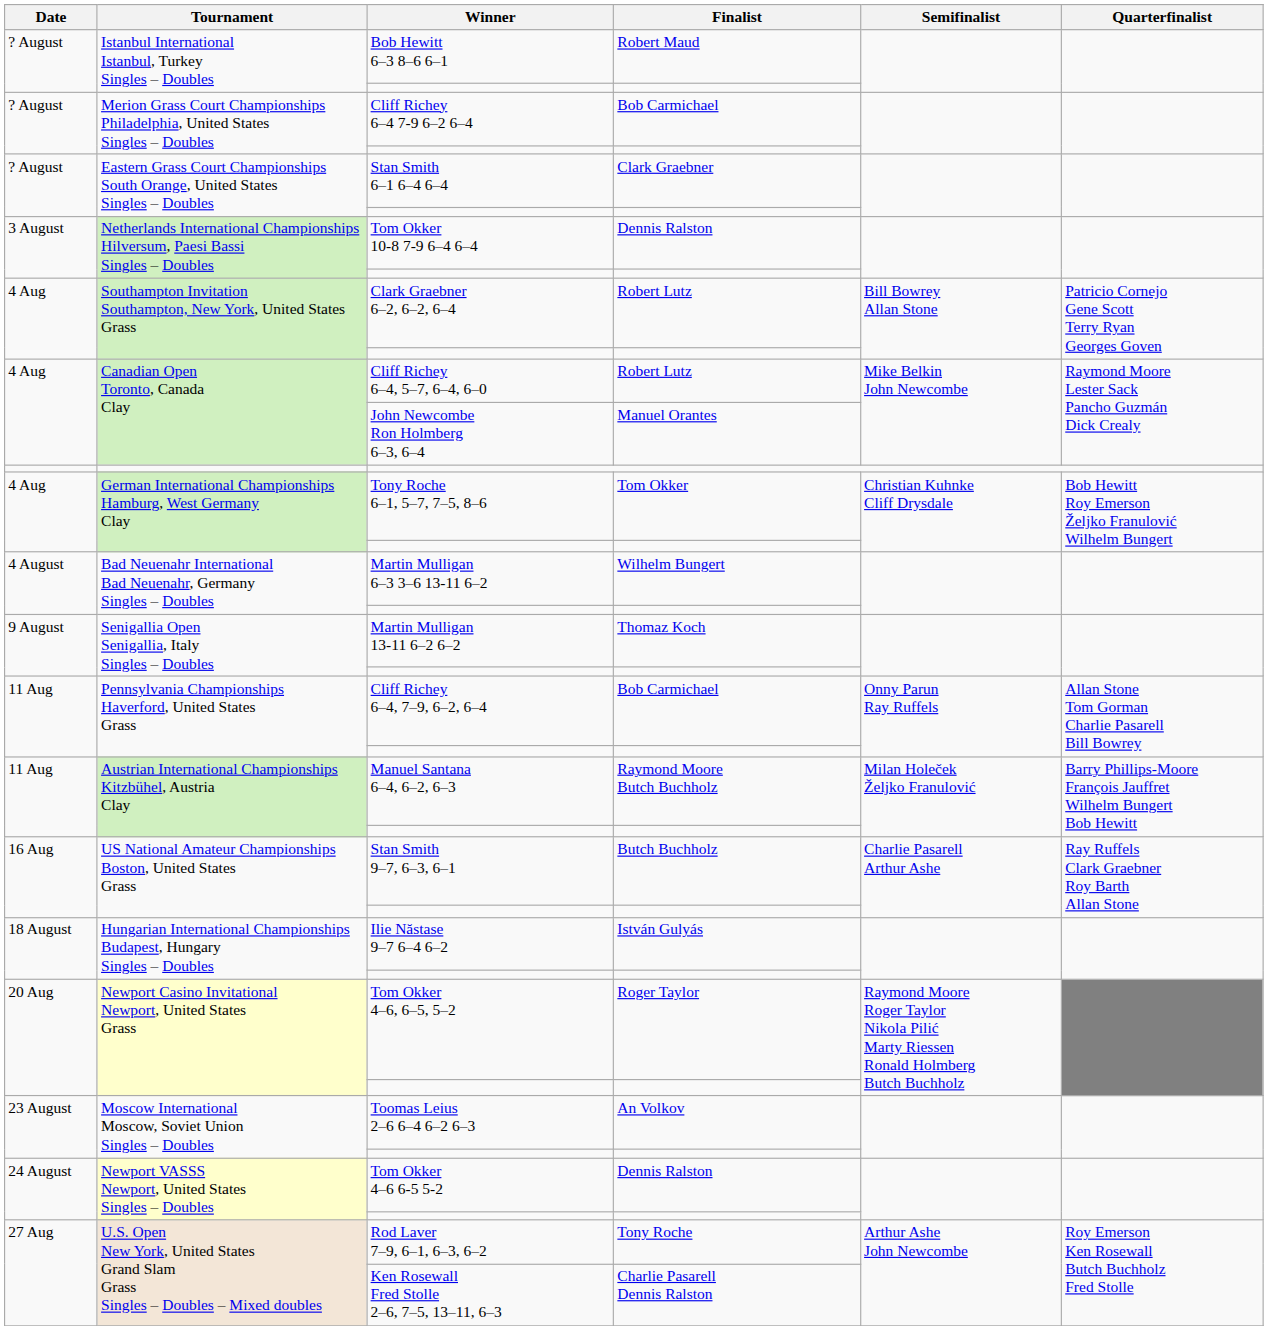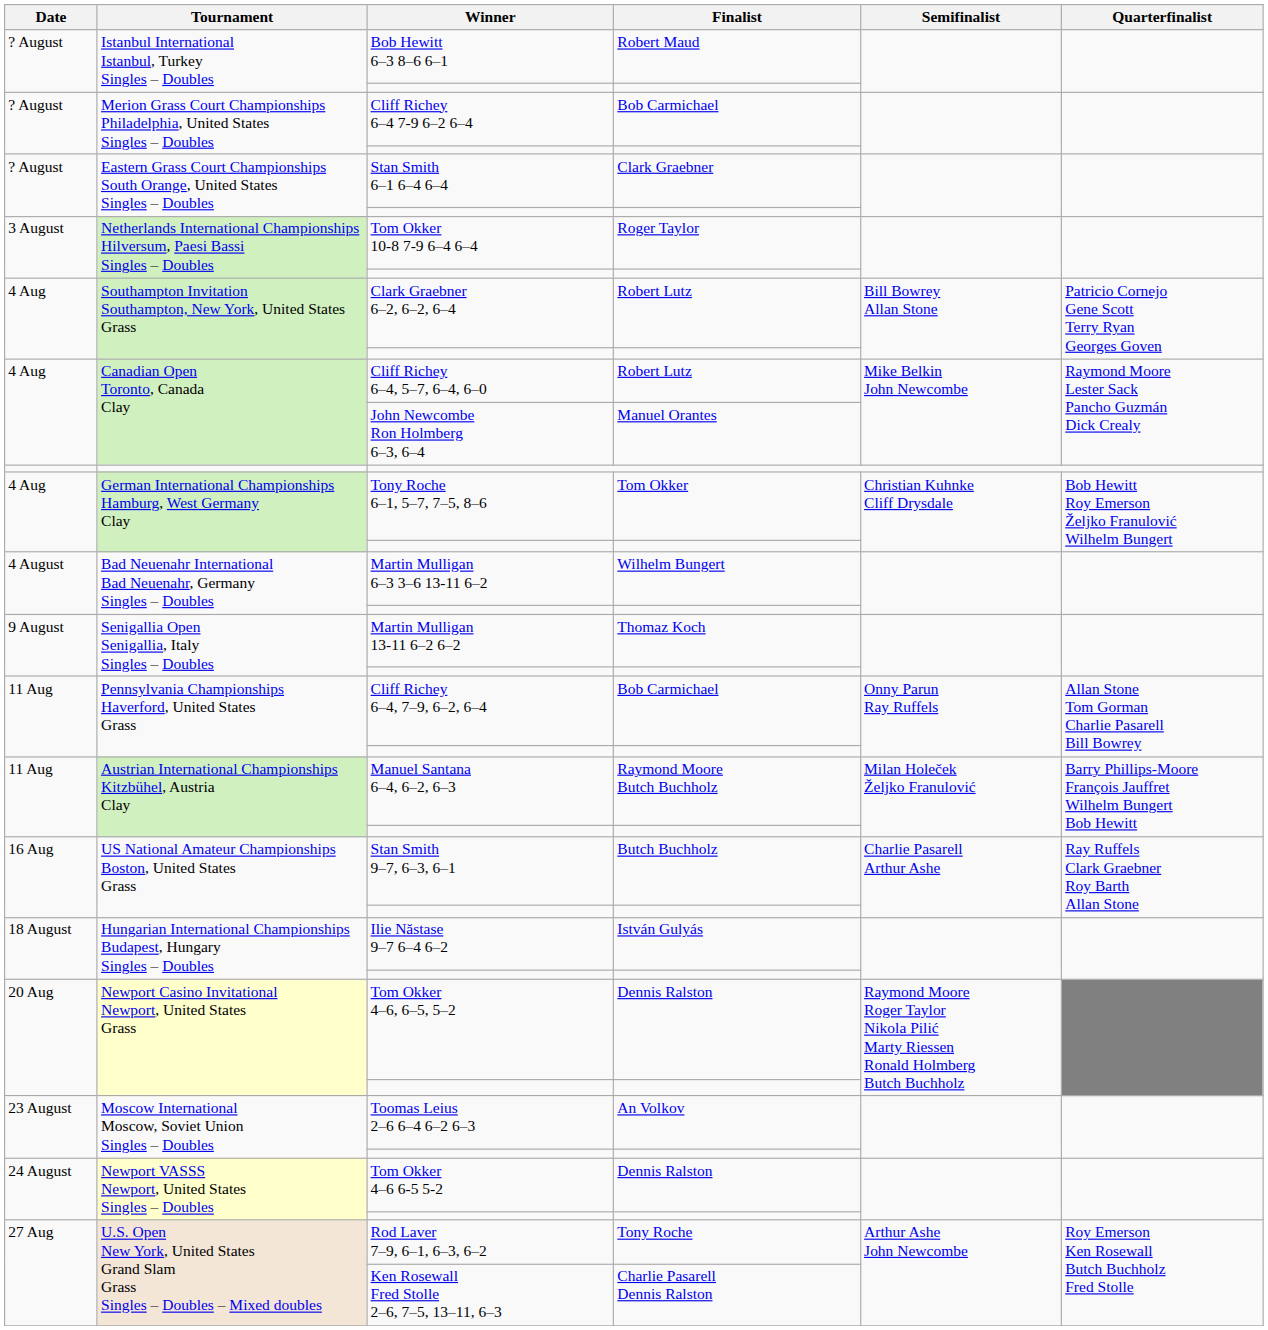Tom Okker 10-8 7-9 6–4 6–4 | Finalist: Dennis Ralston -> Roger Taylor
Tom Okker 4–6, 6–5, 5–2 | Finalist: Roger Taylor -> Dennis Ralston
